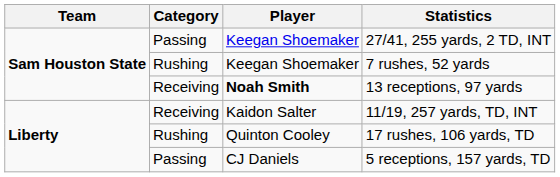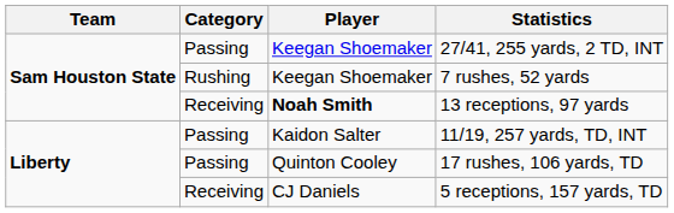11/19, 257 yards, TD, INT | Category: Receiving -> Passing
17 rushes, 106 yards, TD | Category: Rushing -> Passing
5 receptions, 157 yards, TD | Category: Passing -> Receiving
